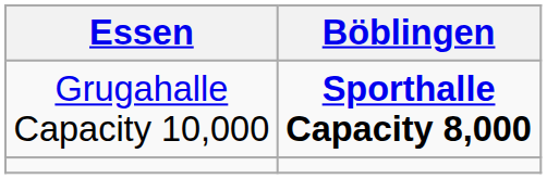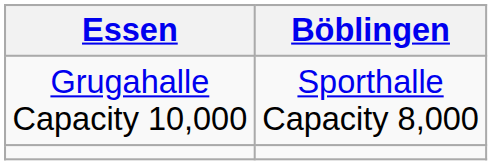Grugahalle Capacity 10,000 | Böblingen: bold -> normal
